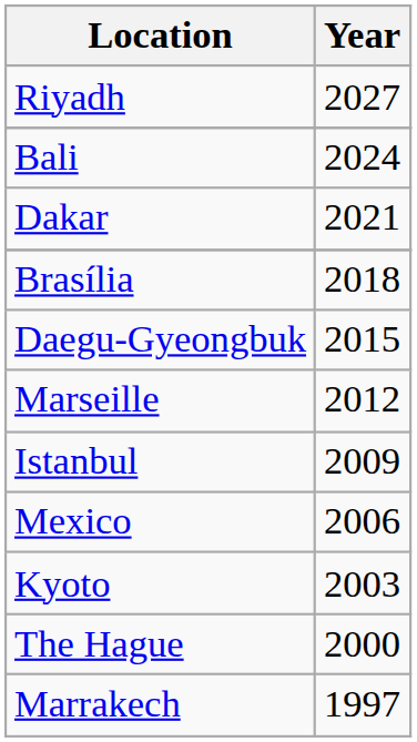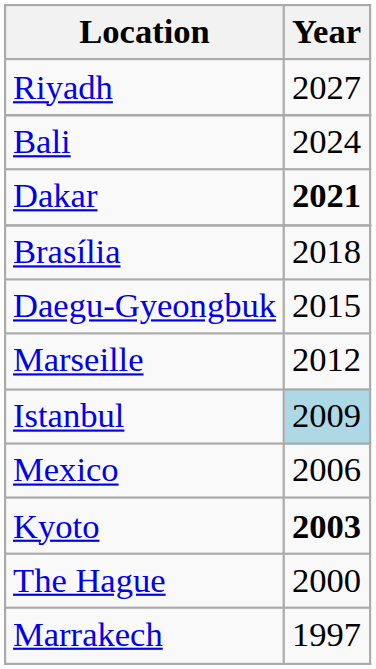Dakar | Year: normal -> bold
Istanbul | Year: no background -> lightblue background
Kyoto | Year: normal -> bold
